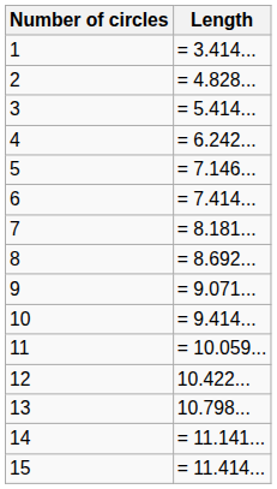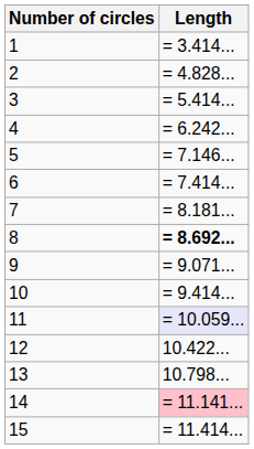8 | Length: normal -> bold
11 | Length: no background -> lavender background
14 | Length: no background -> pink background
